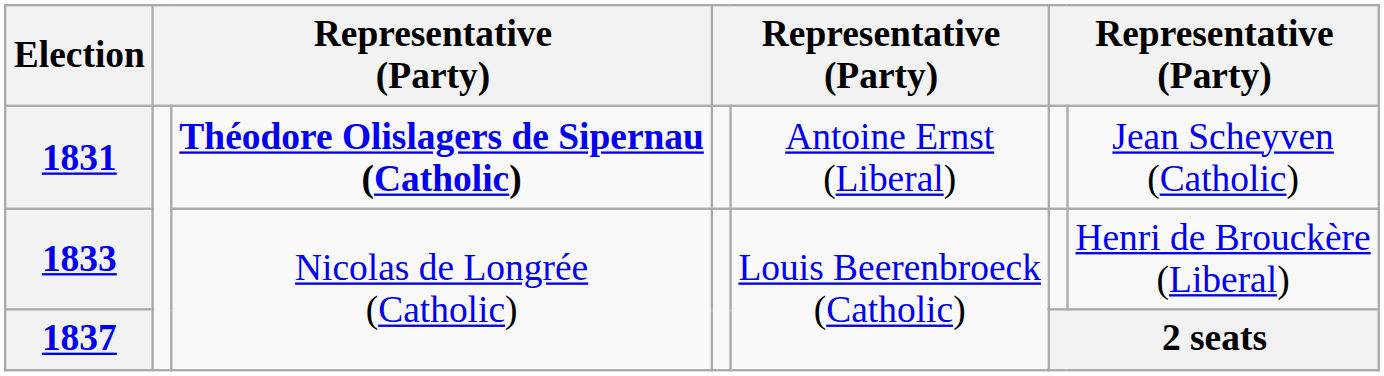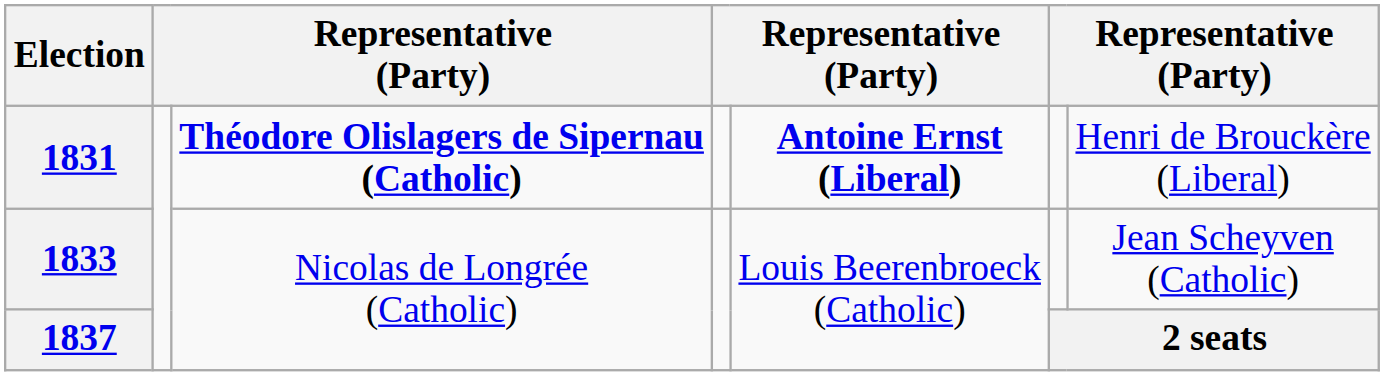1831 | column 5: normal -> bold
1831 | column 7: Jean Scheyven (Catholic) -> Henri de Brouckère (Liberal)
1833 | column 7: Henri de Brouckère (Liberal) -> Jean Scheyven (Catholic)
